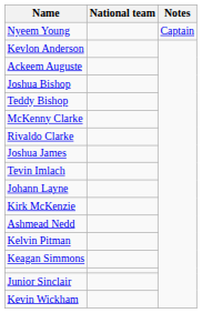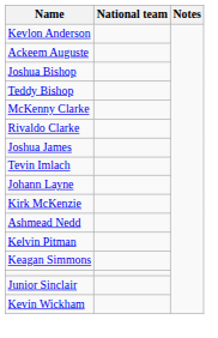- row: Nyeem Young | Captain
